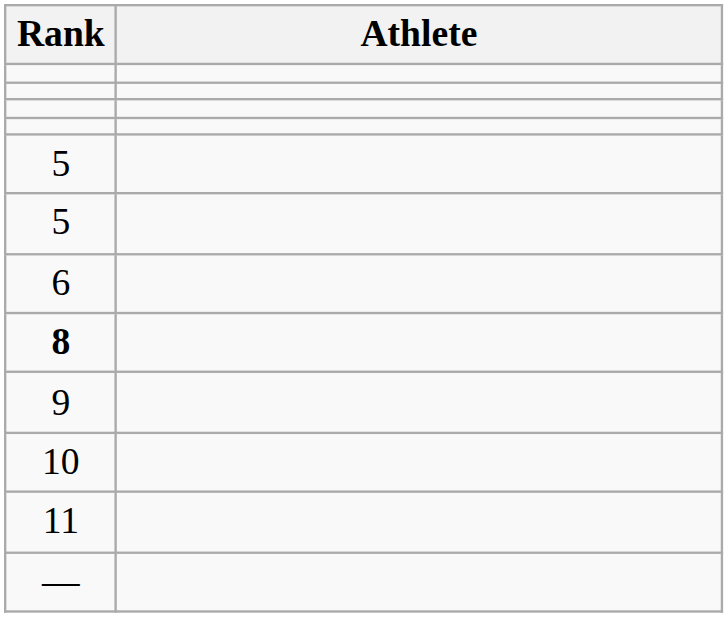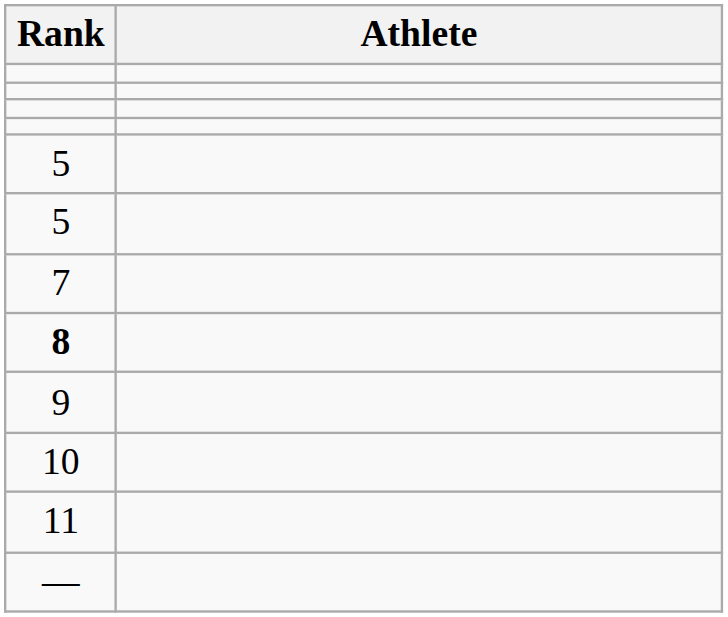row 8 | Rank: 6 -> 7
